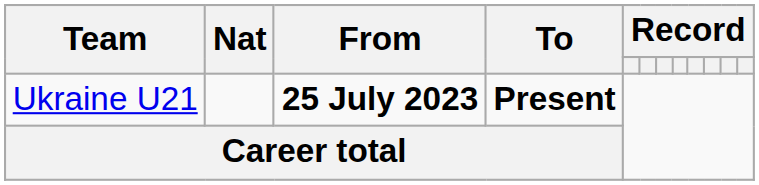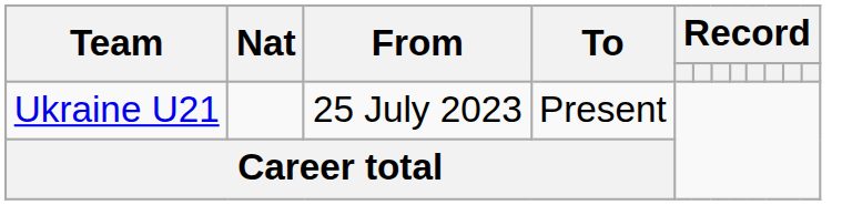Ukraine U21 | From: bold -> normal
Ukraine U21 | To: bold -> normal
